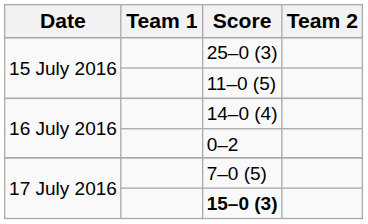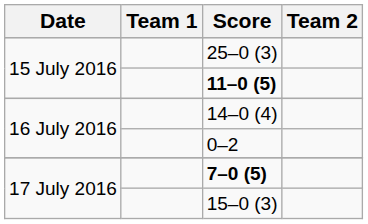11–0 (5) | Score: normal -> bold
7–0 (5) | Score: normal -> bold
15–0 (3) | Score: bold -> normal
